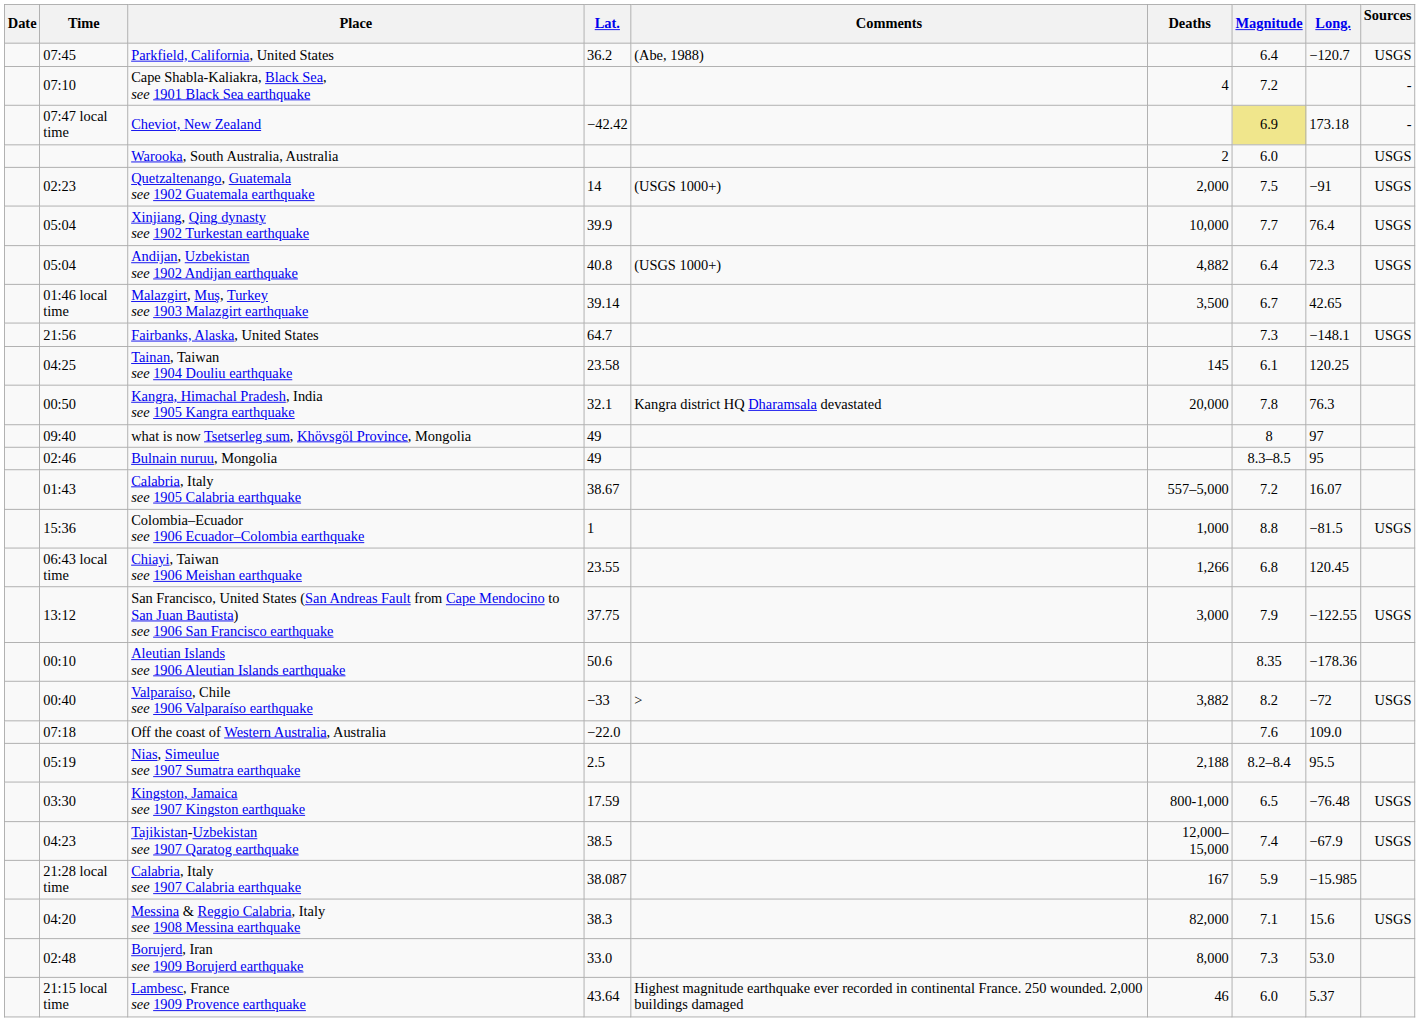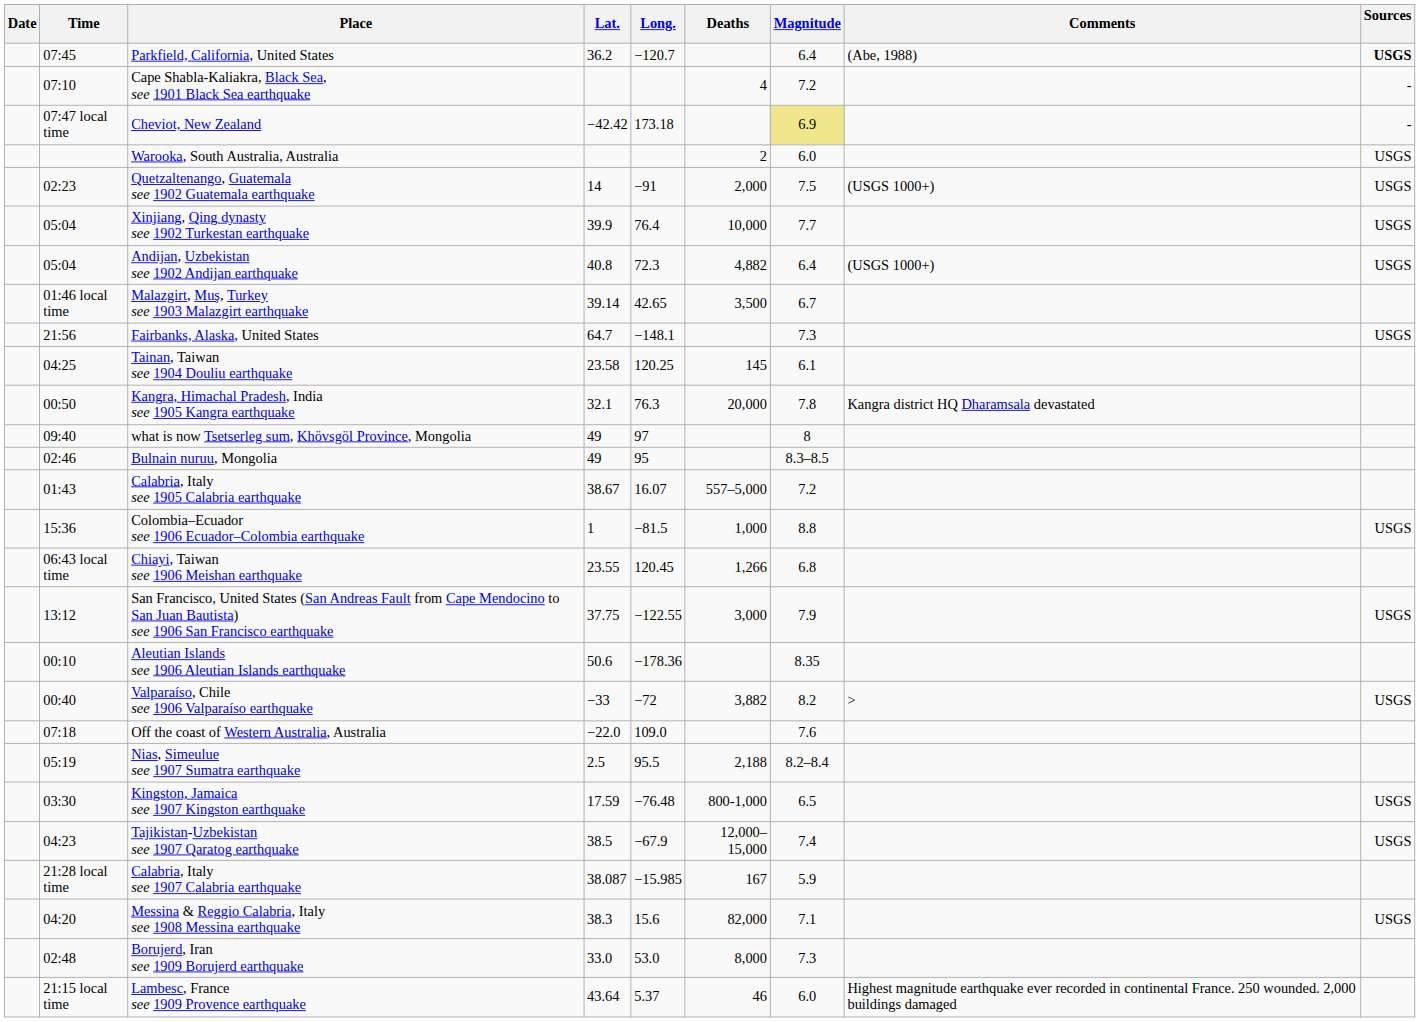columns swapped: Long. <-> Comments
Parkfield, California, United States | Sources: normal -> bold
